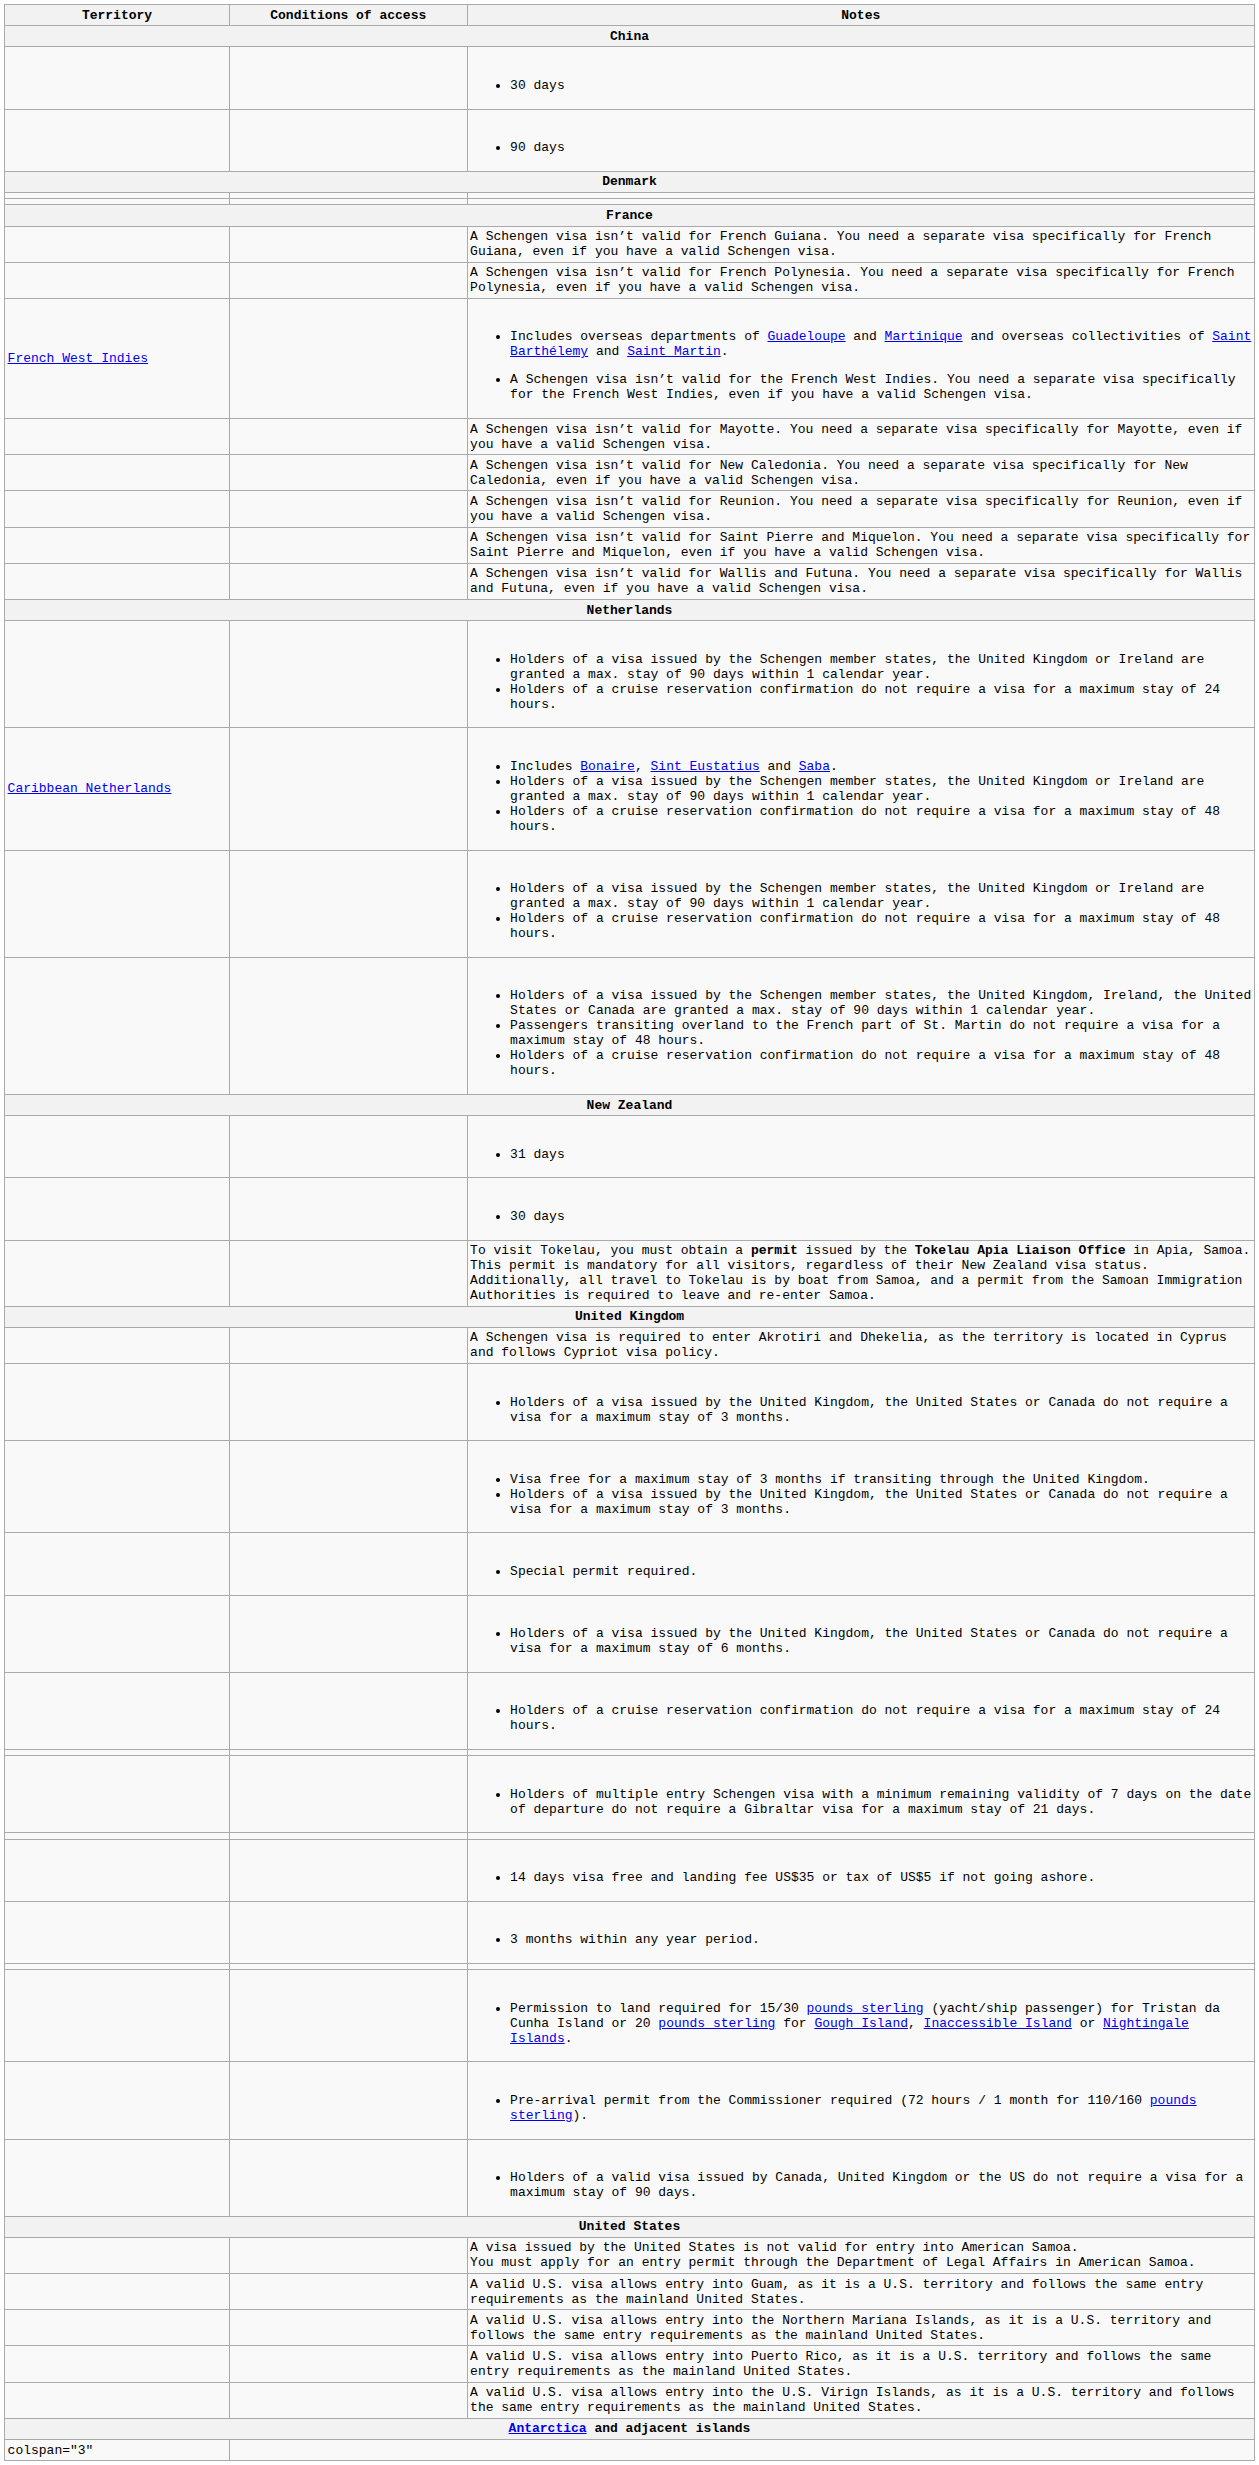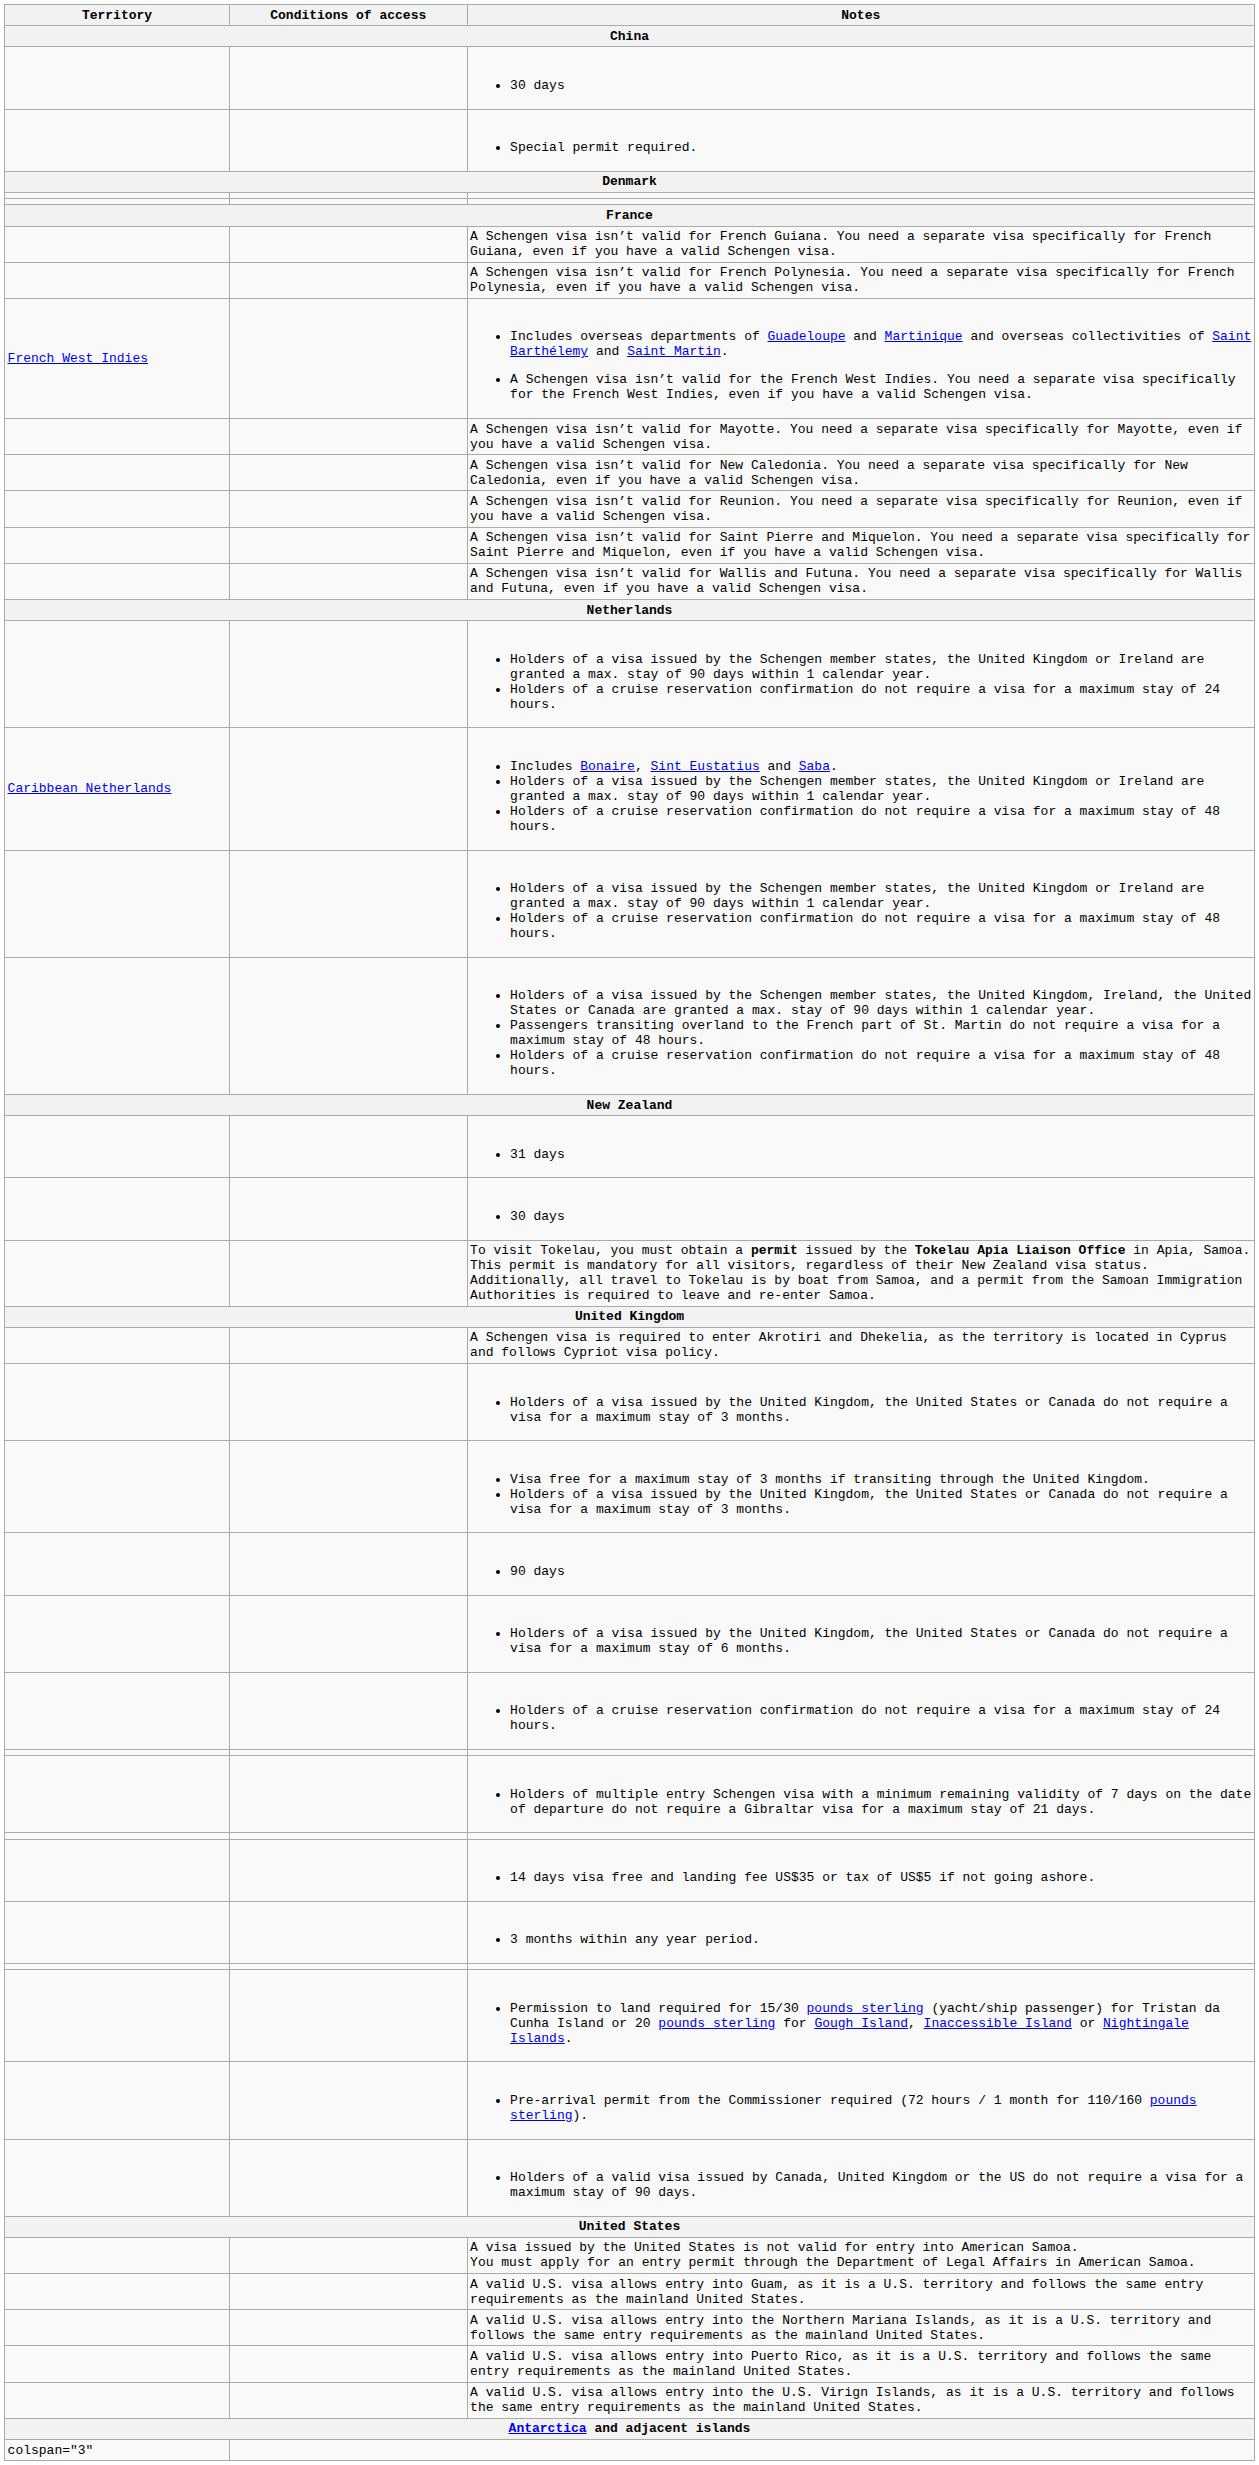rows swapped: 90 days <-> Special permit required.
